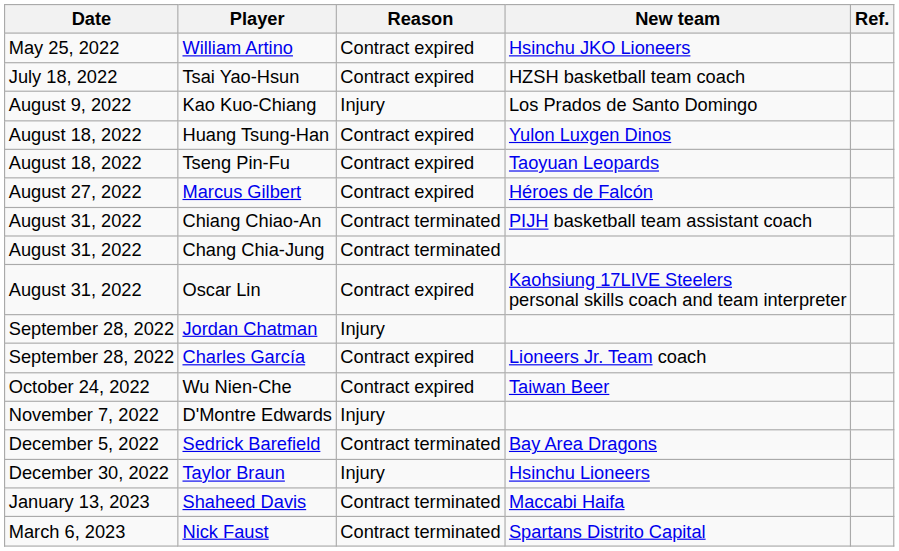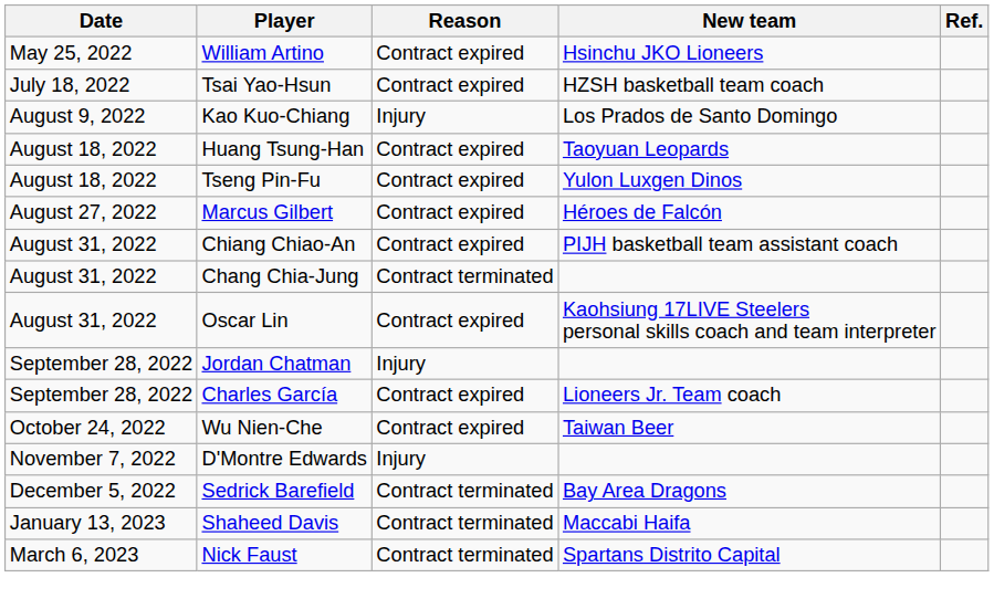Huang Tsung-Han | New team: Yulon Luxgen Dinos -> Taoyuan Leopards
Tseng Pin-Fu | New team: Taoyuan Leopards -> Yulon Luxgen Dinos
Chiang Chiao-An | Reason: Contract terminated -> Contract expired
- row: December 30, 2022 | Taylor Braun | Injury | Hsinchu Lioneers
